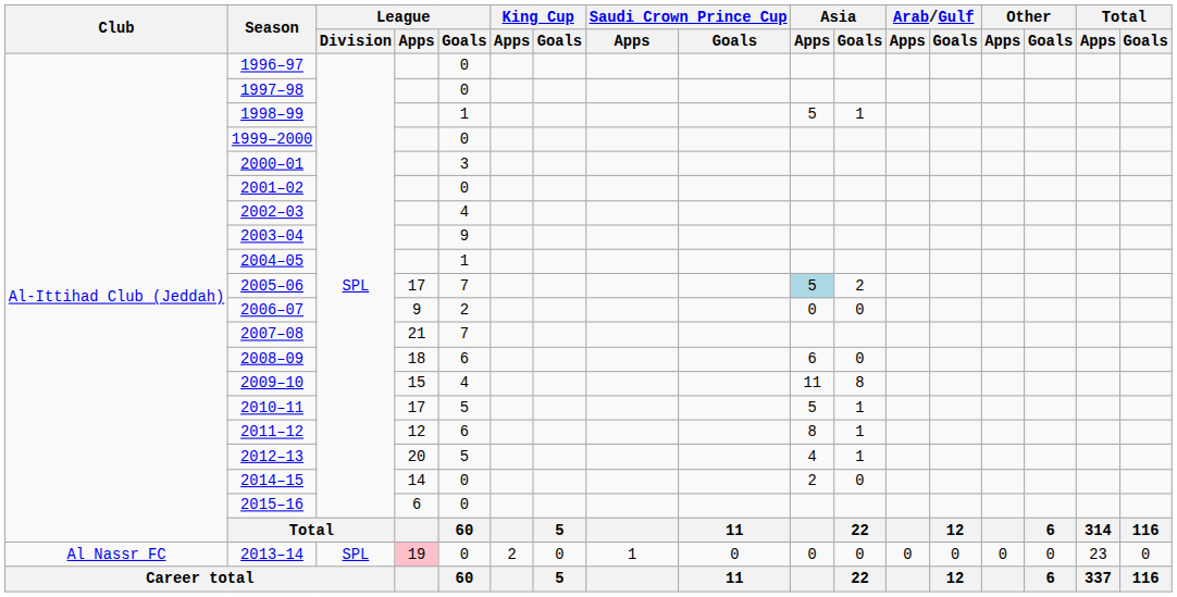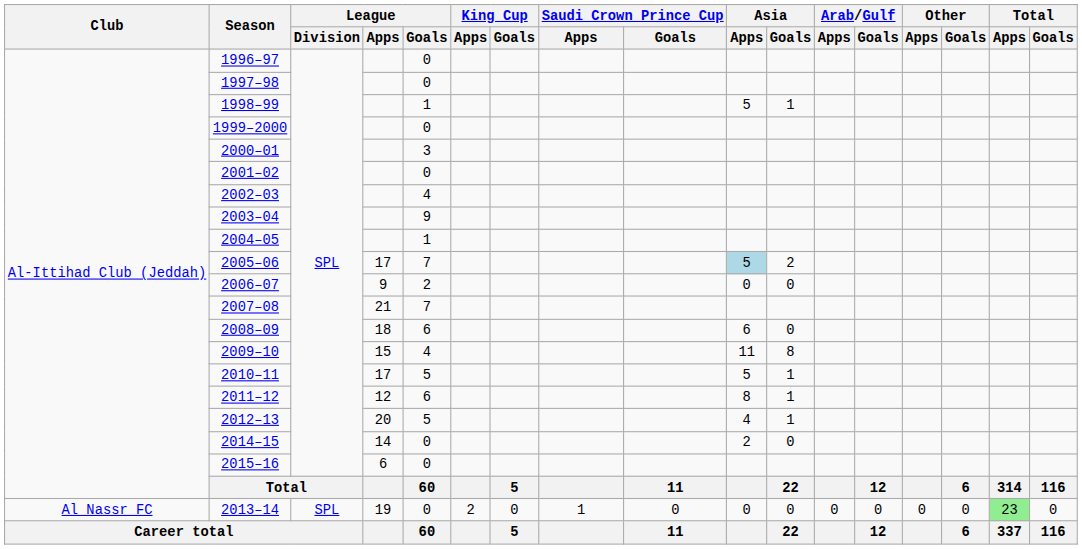2013–14 | League / Apps: pink background -> no background
2013–14 | Total / Apps: no background -> lightgreen background
